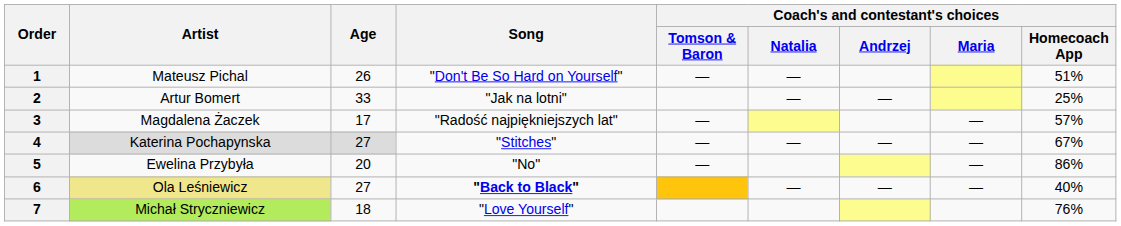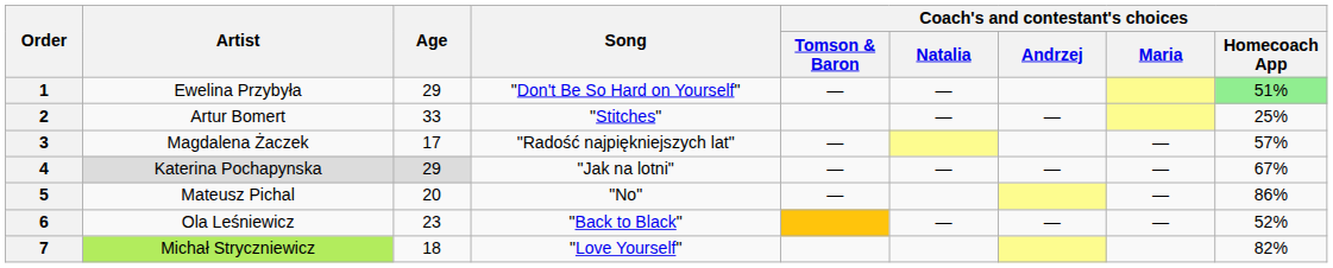1 | Artist: Mateusz Pichal -> Ewelina Przybyła
1 | Age: 26 -> 29
1 | Coach's and contestant's choices / Homecoach App: no background -> lightgreen background
2 | Song: "Jak na lotni" -> "Stitches"
4 | Age: 27 -> 29
4 | Song: "Stitches" -> "Jak na lotni"
5 | Artist: Ewelina Przybyła -> Mateusz Pichal
6 | Artist: khaki background -> no background
6 | Age: 27 -> 23
6 | Song: bold -> normal
6 | Coach's and contestant's choices / Homecoach App: 40% -> 52%
7 | Coach's and contestant's choices / Homecoach App: 76% -> 82%
